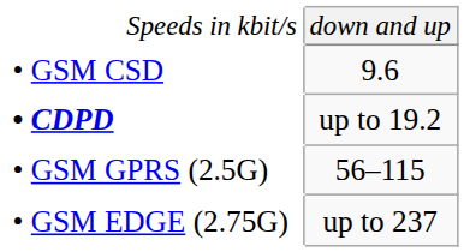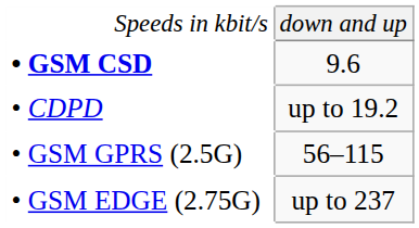• GSM CSD | column 1: normal -> bold
• CDPD | column 1: bold -> normal
